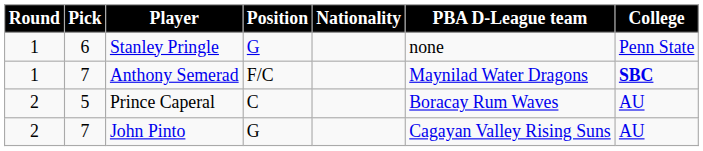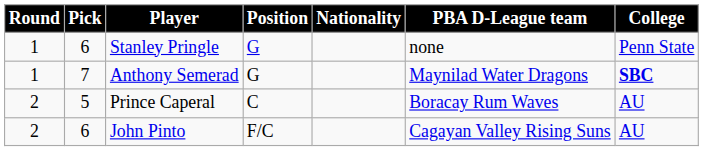Anthony Semerad | Position: F/C -> G
John Pinto | Pick: 7 -> 6
John Pinto | Position: G -> F/C
